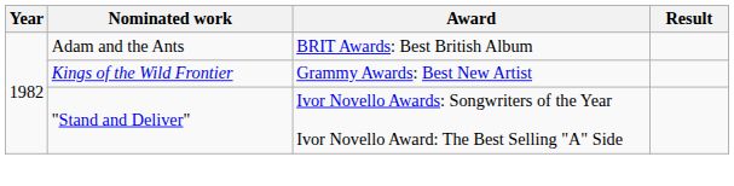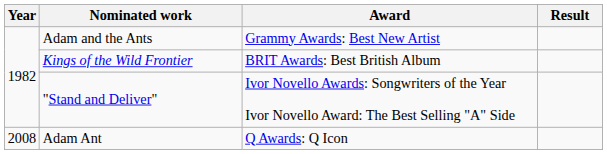Adam and the Ants | Award: BRIT Awards: Best British Album -> Grammy Awards: Best New Artist
Kings of the Wild Frontier | Award: Grammy Awards: Best New Artist -> BRIT Awards: Best British Album
+ row: 2008 | Adam Ant | Q Awards: Q Icon
